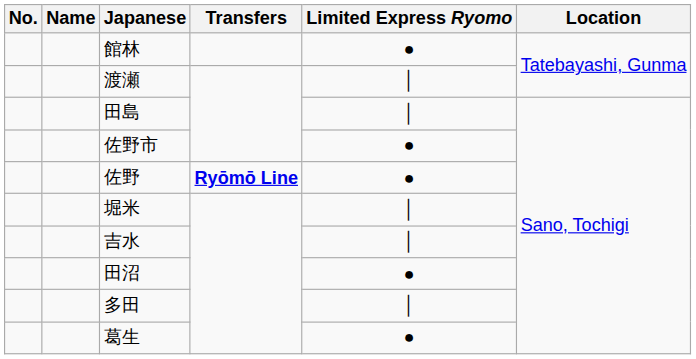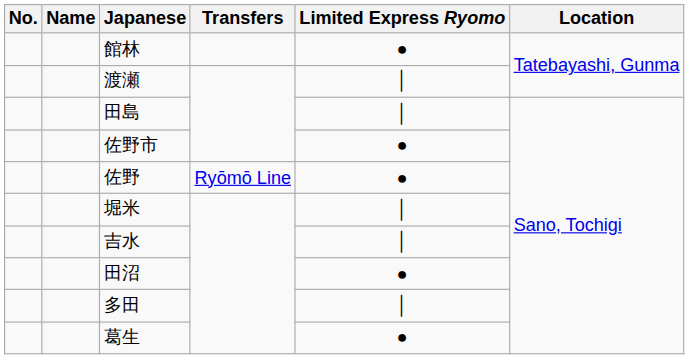佐野 | Transfers: bold -> normal
